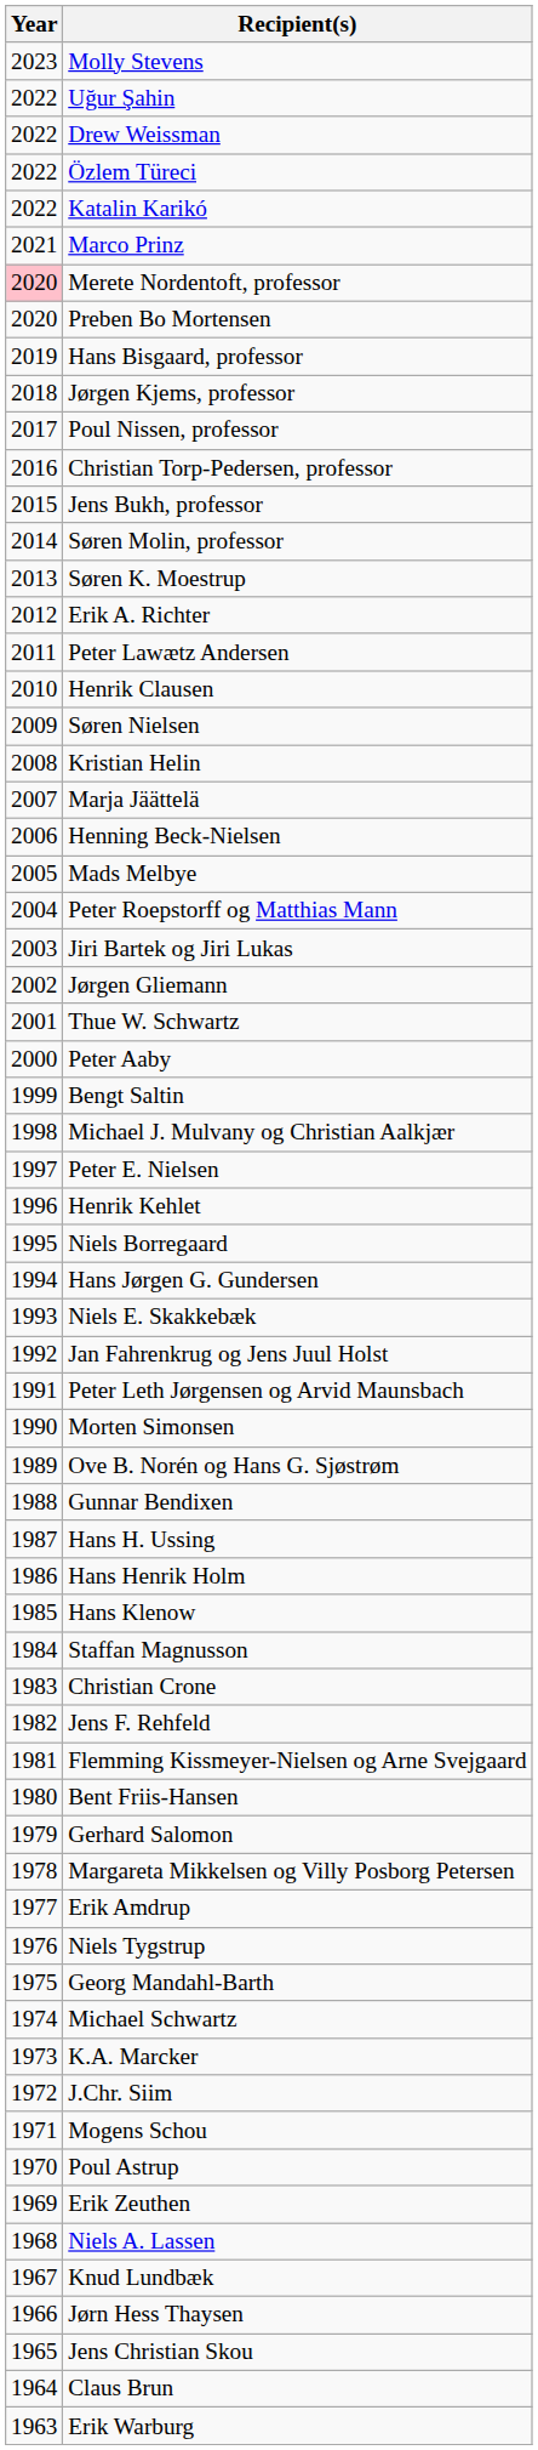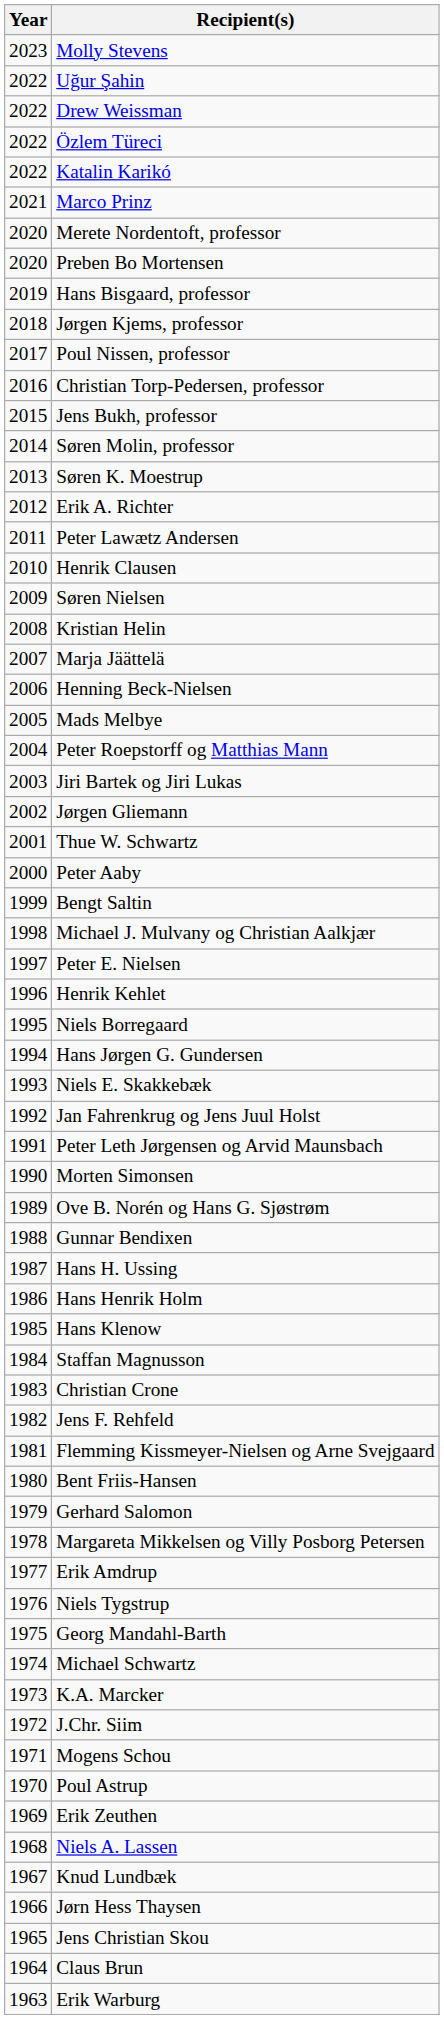Merete Nordentoft, professor | Year: pink background -> no background
